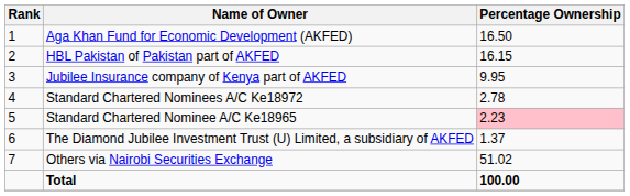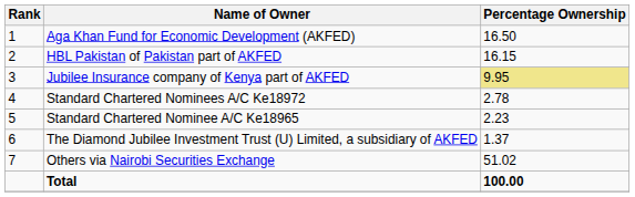Jubilee Insurance company of Kenya part of AKFED | Percentage Ownership: no background -> khaki background
Standard Chartered Nominee A/C Ke18965 | Percentage Ownership: pink background -> no background
